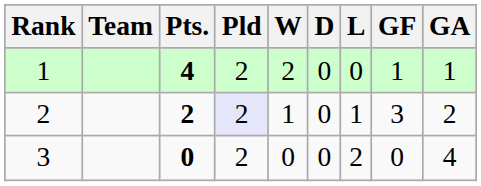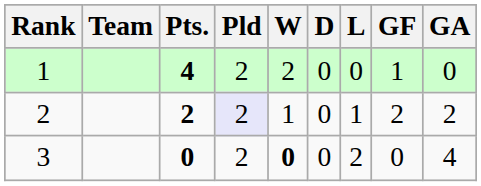row 2 | GA: 1 -> 0
row 3 | GF: 3 -> 2
row 4 | W: normal -> bold
